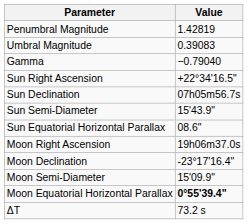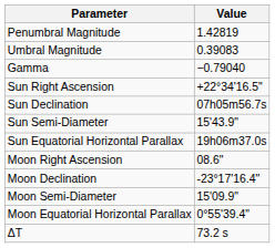Sun Equatorial Horizontal Parallax | Value: 08.6" -> 19h06m37.0s
Moon Right Ascension | Value: 19h06m37.0s -> 08.6"
Moon Equatorial Horizontal Parallax | Value: bold -> normal
